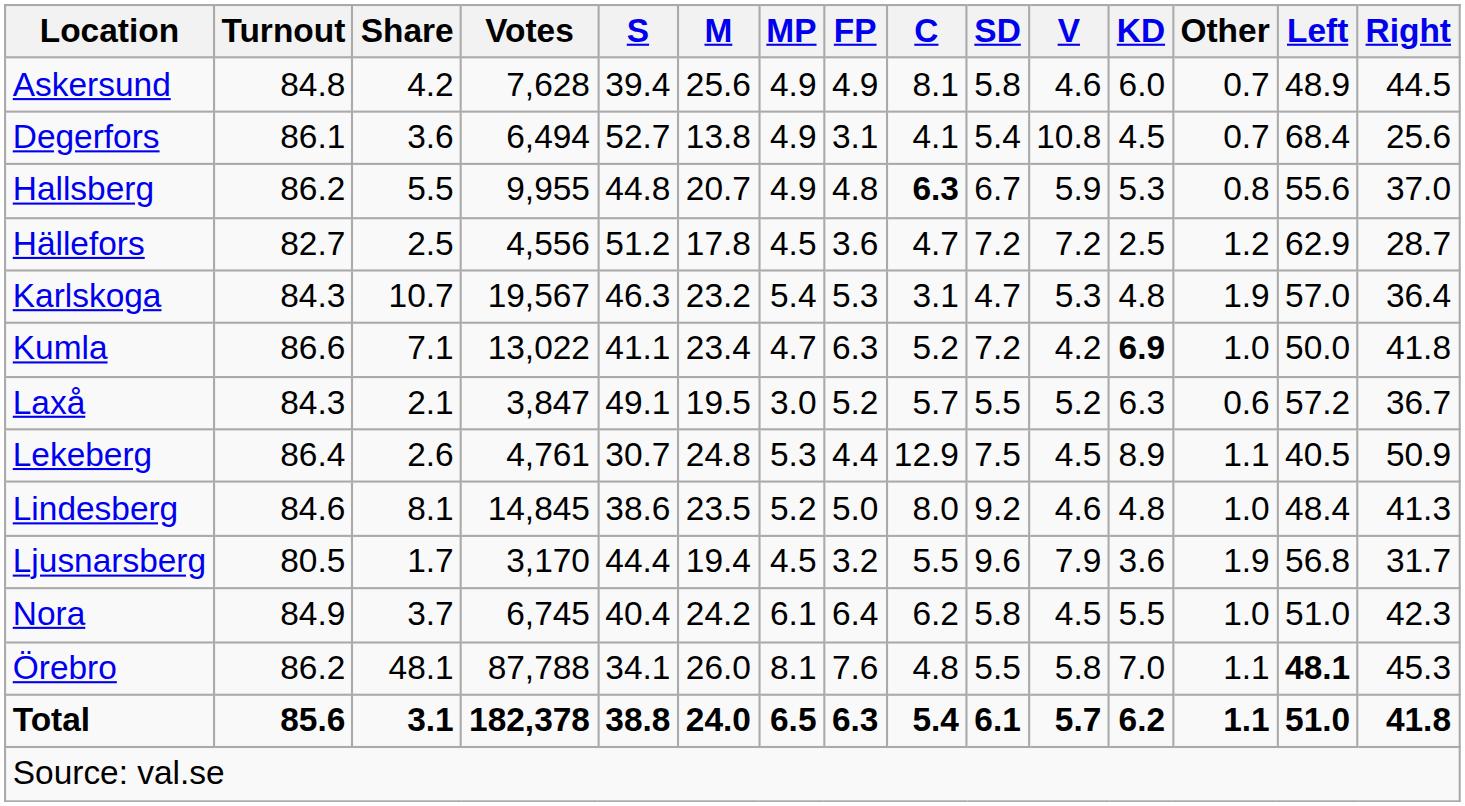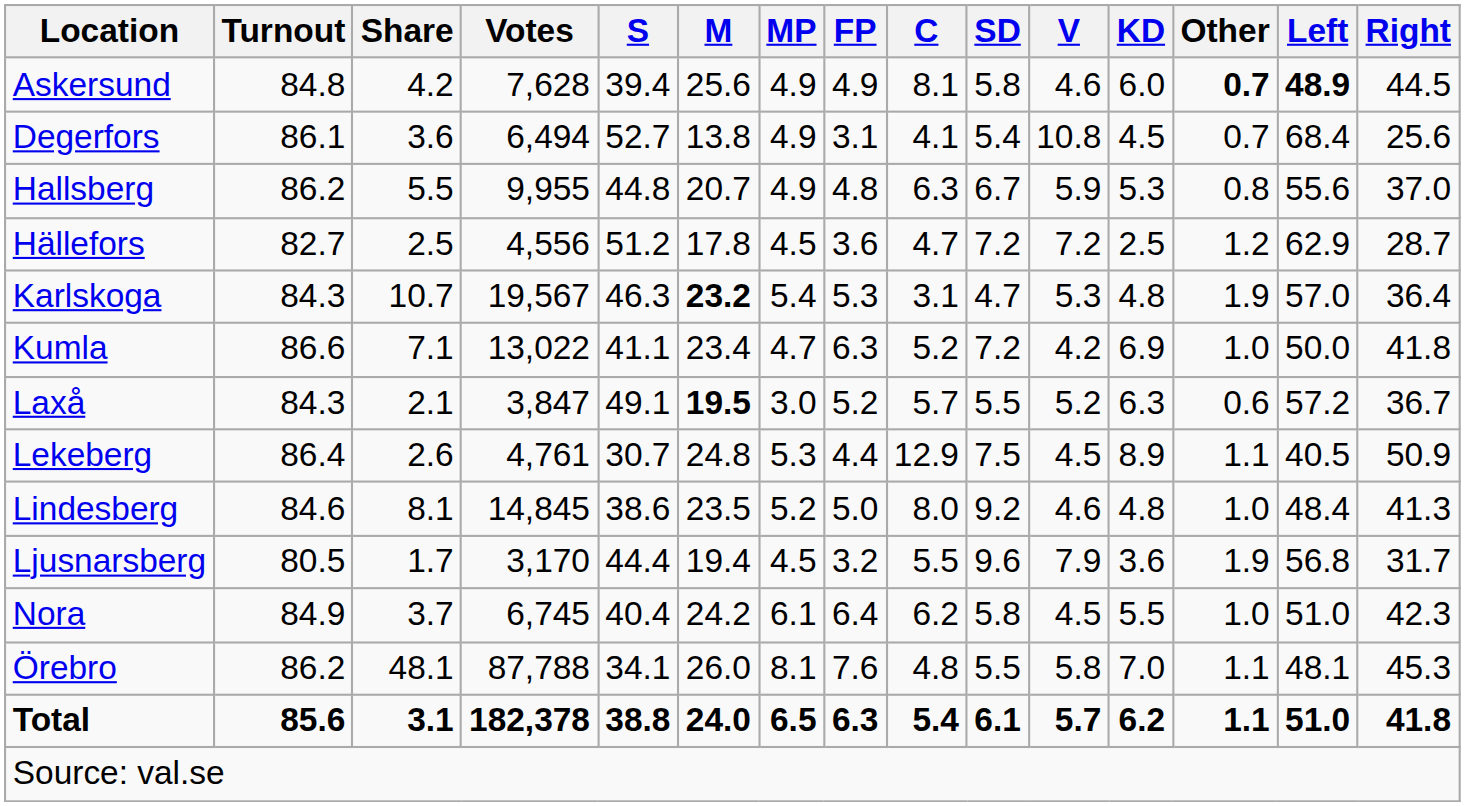Askersund | Other: normal -> bold
Askersund | Left: normal -> bold
Hallsberg | C: bold -> normal
Karlskoga | M: normal -> bold
Kumla | KD: bold -> normal
Laxå | M: normal -> bold
Örebro | Left: bold -> normal
